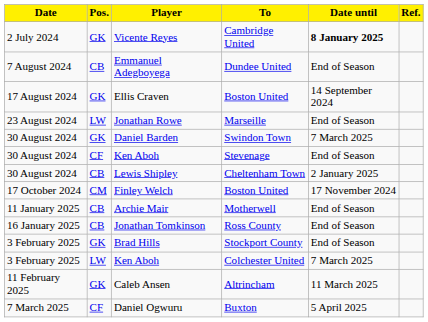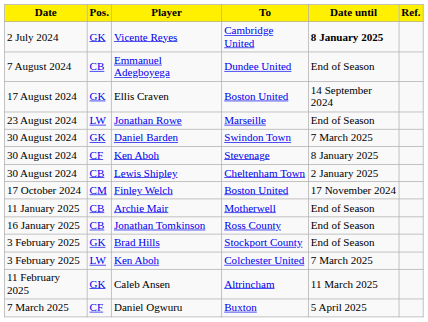Ken Aboh / Stevenage | Date until: End of Season -> 8 January 2025
